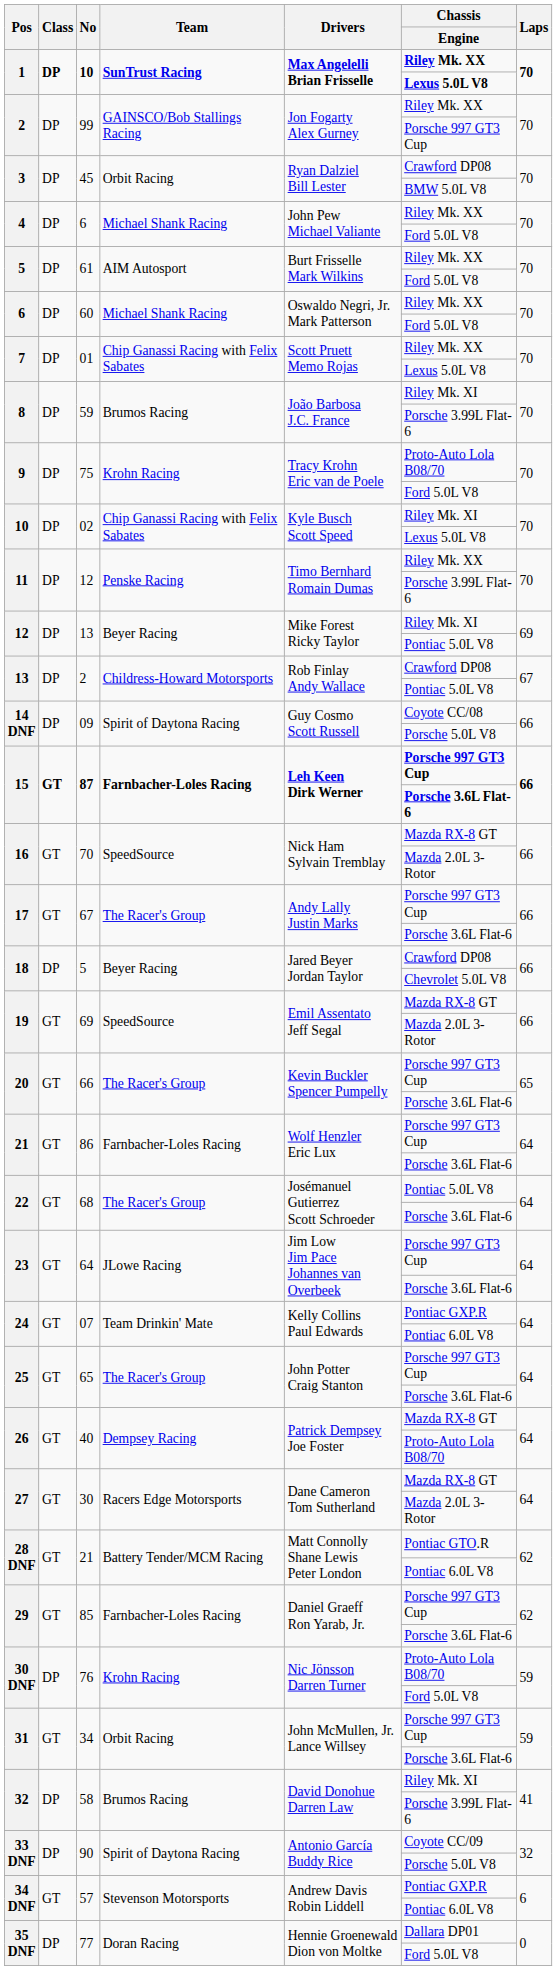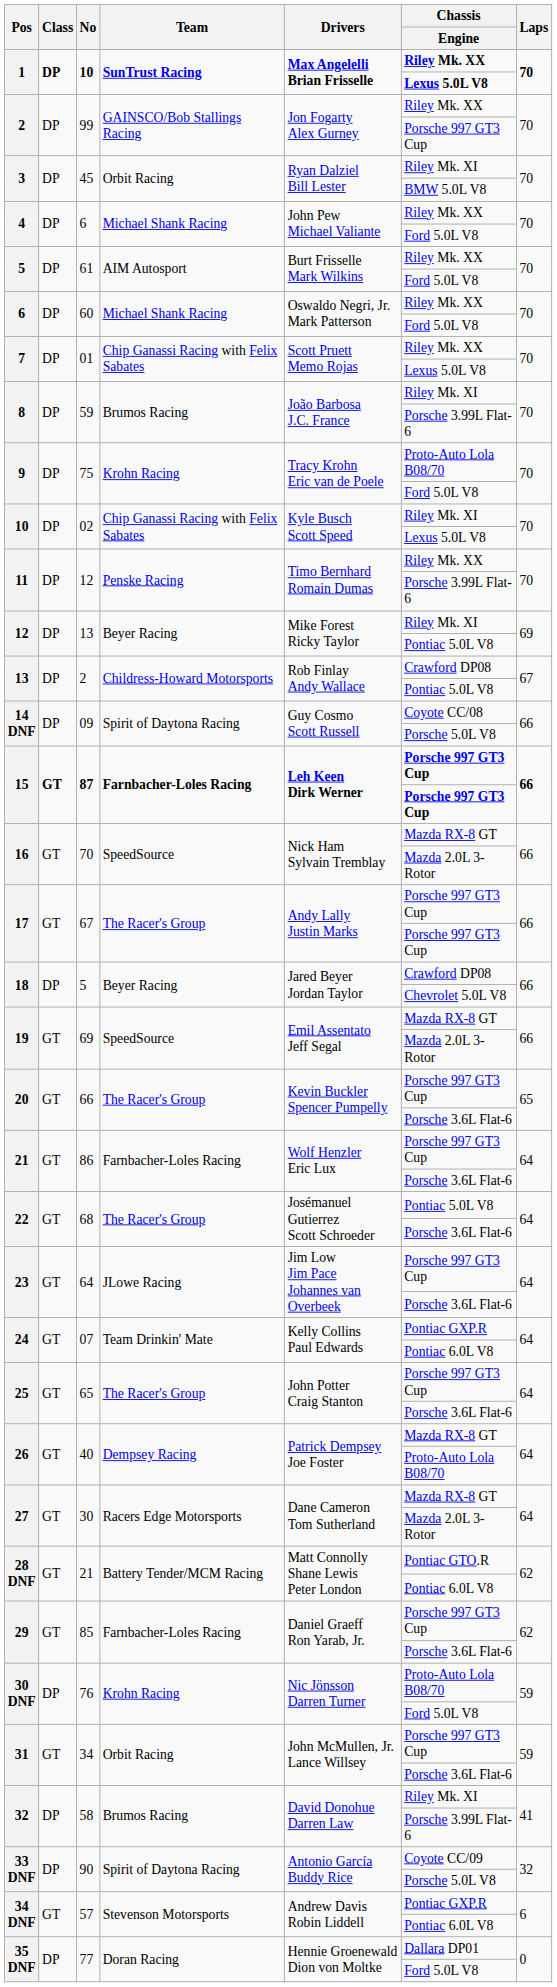row 7 | Chassis / Engine: Crawford DP08 -> Riley Mk. XI
row 32 | Chassis / Engine: Porsche 3.6L Flat-6 -> Porsche 997 GT3 Cup
row 36 | Chassis / Engine: Porsche 3.6L Flat-6 -> Porsche 997 GT3 Cup
